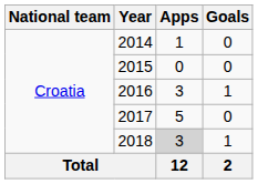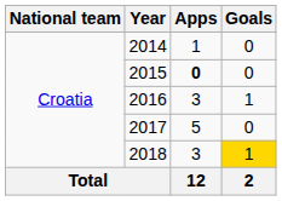2015 | Apps: normal -> bold
2018 | Apps: lightgrey background -> no background
2018 | Goals: no background -> gold background
